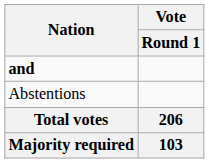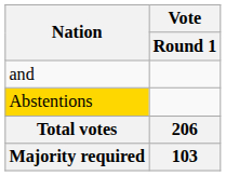and | Nation: bold -> normal
Abstentions | Nation: no background -> gold background
